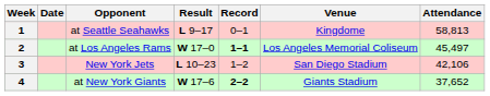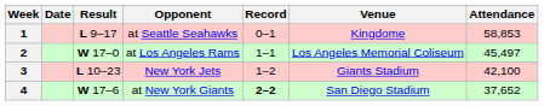columns swapped: Opponent <-> Result
1 | Attendance: 58,813 -> 58,853
2 | Record: bold -> normal
3 | Venue: San Diego Stadium -> Giants Stadium
3 | Attendance: 42,106 -> 42,100
4 | Venue: Giants Stadium -> San Diego Stadium
